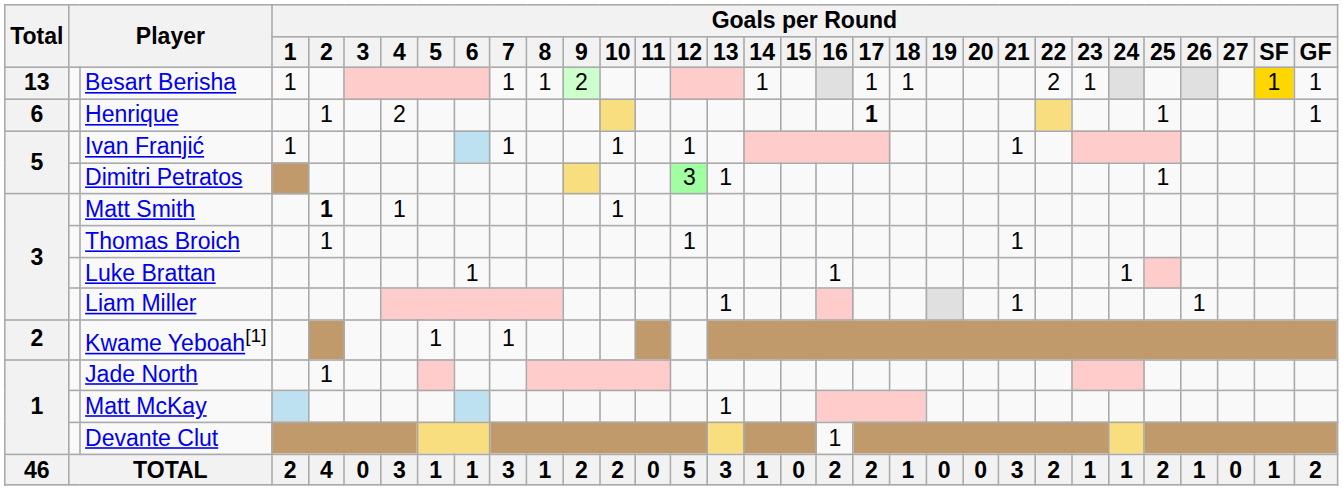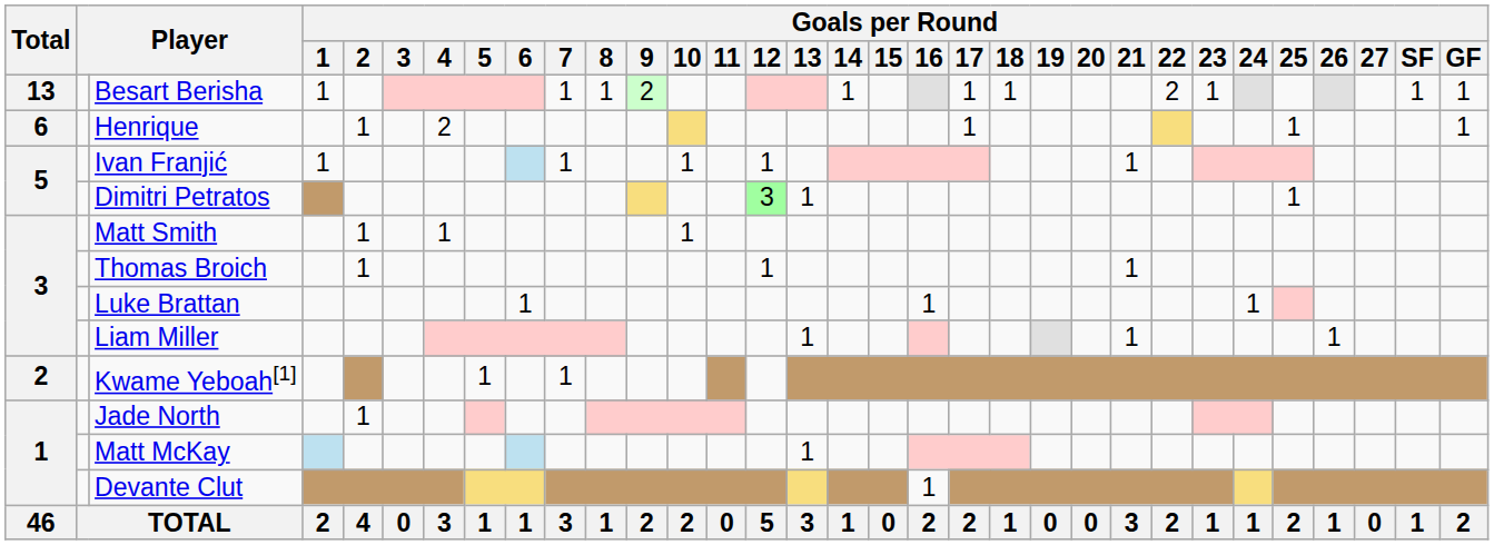Besart Berisha | Goals per Round / SF: gold background -> no background
Henrique | Goals per Round / 17: bold -> normal
Matt Smith | Goals per Round / 2: bold -> normal
